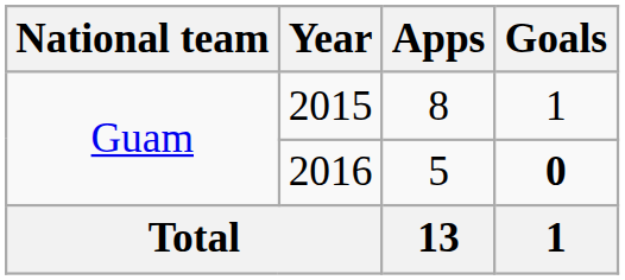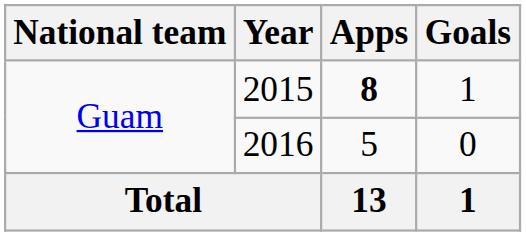2015 | Apps: normal -> bold
2016 | Goals: bold -> normal
